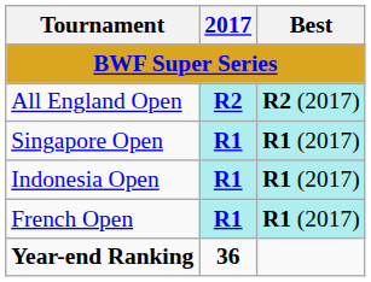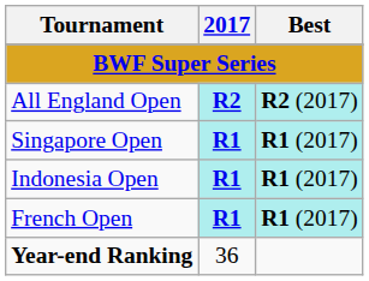Year-end Ranking | 2017: bold -> normal
